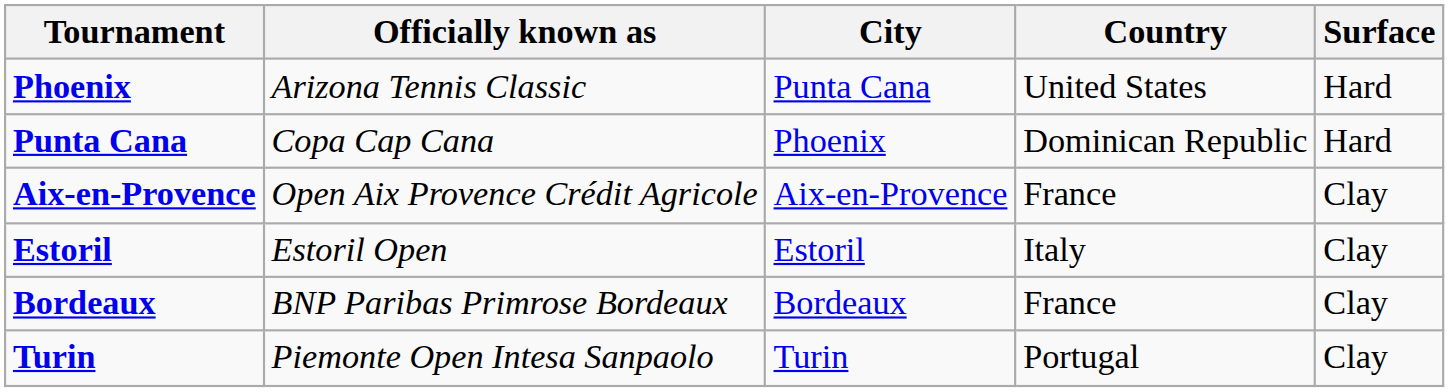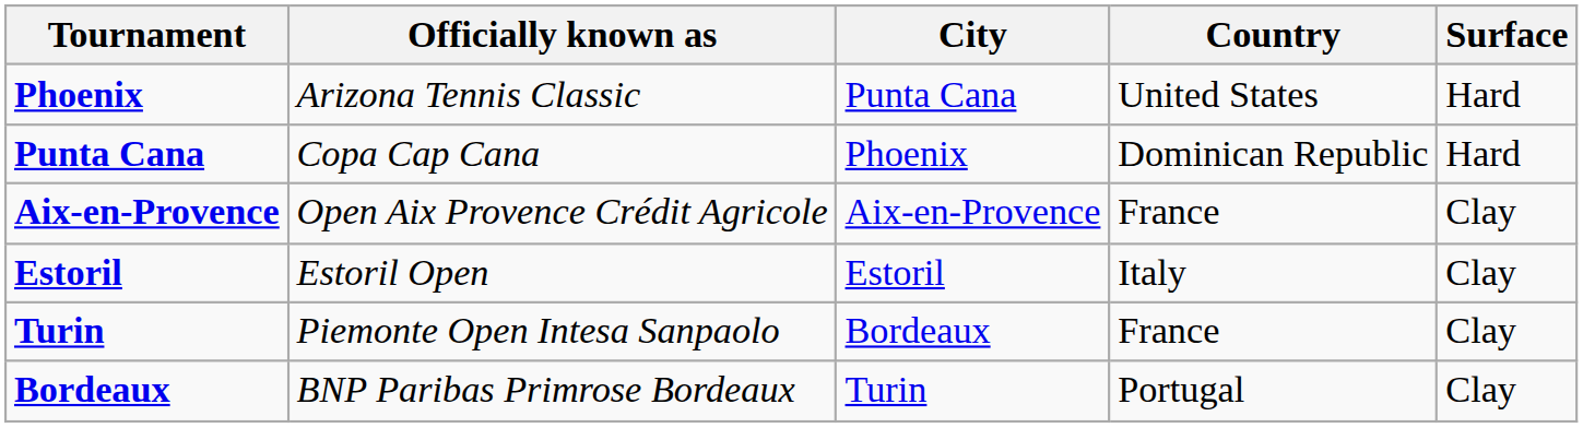row 6 | Tournament: Bordeaux -> Turin
row 6 | Officially known as: BNP Paribas Primrose Bordeaux -> Piemonte Open Intesa Sanpaolo
row 7 | Tournament: Turin -> Bordeaux
row 7 | Officially known as: Piemonte Open Intesa Sanpaolo -> BNP Paribas Primrose Bordeaux
